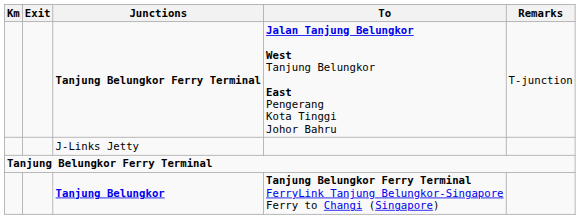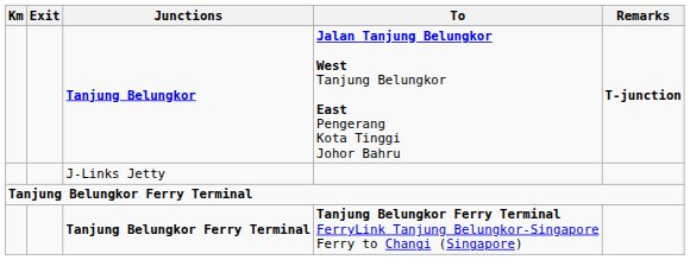row 2 | Junctions: Tanjung Belungkor Ferry Terminal -> Tanjung Belungkor
row 2 | Remarks: normal -> bold
row 5 | Junctions: Tanjung Belungkor -> Tanjung Belungkor Ferry Terminal
